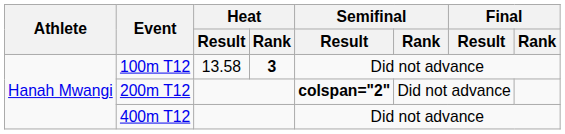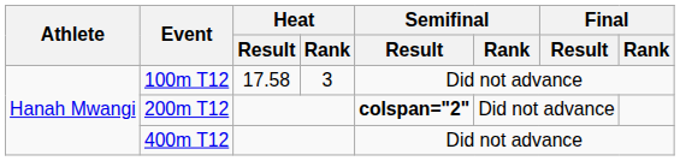100m T12 | Heat / Result: 13.58 -> 17.58
100m T12 | Heat / Rank: bold -> normal
